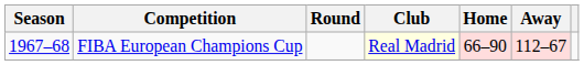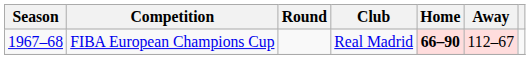FIBA European Champions Cup | Club: lightyellow background -> no background
FIBA European Champions Cup | Home: normal -> bold
